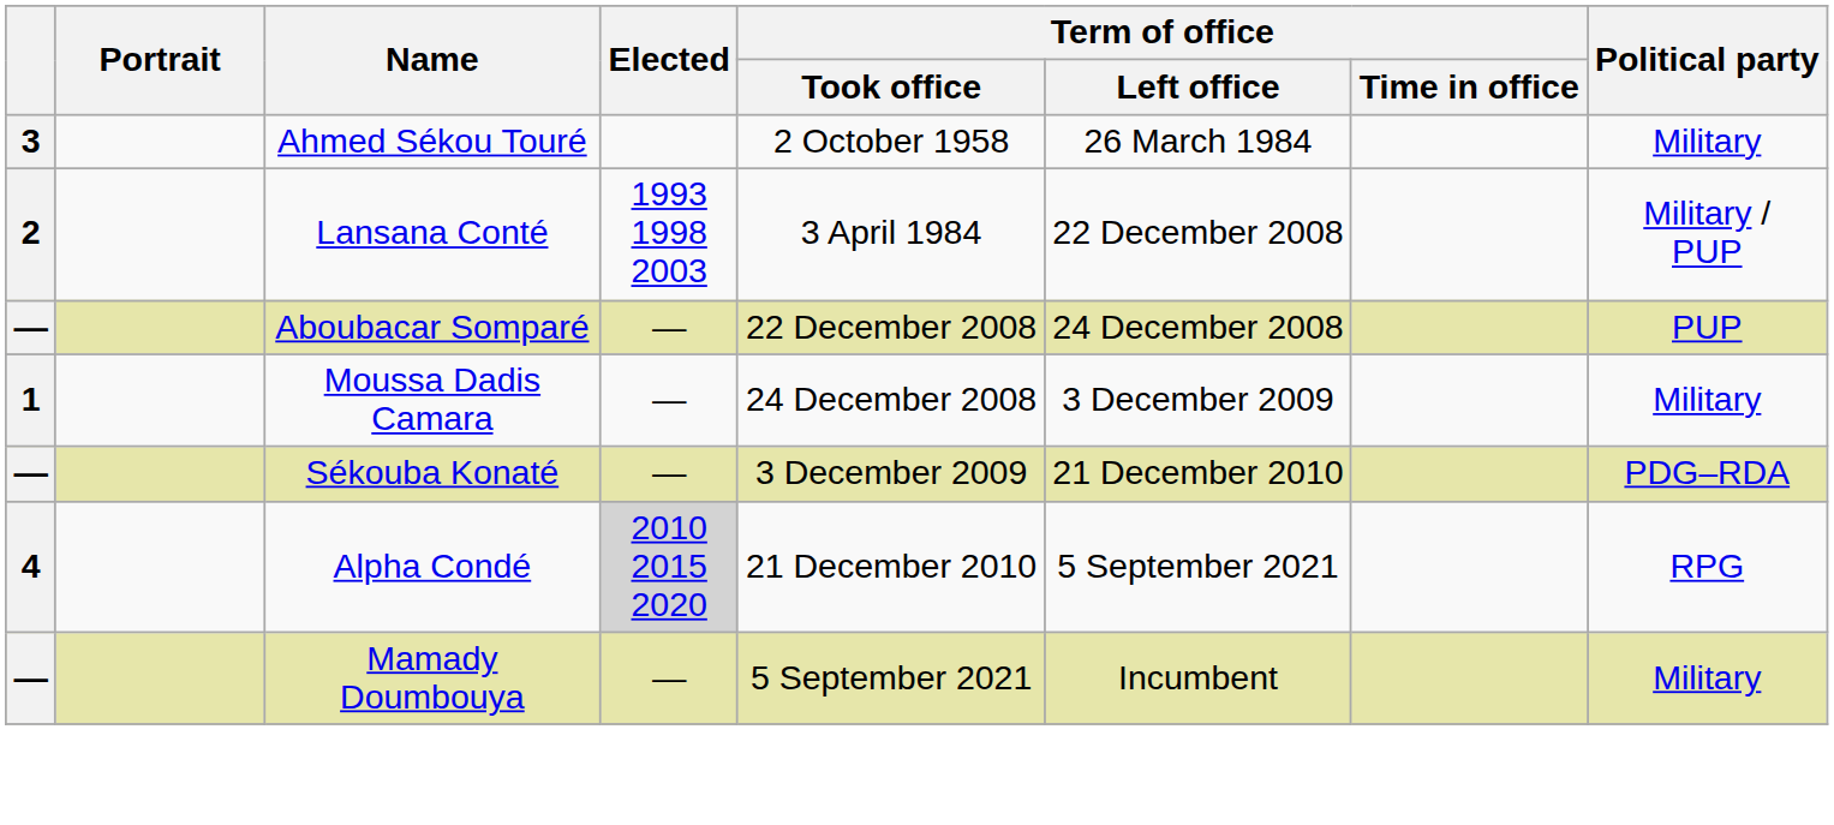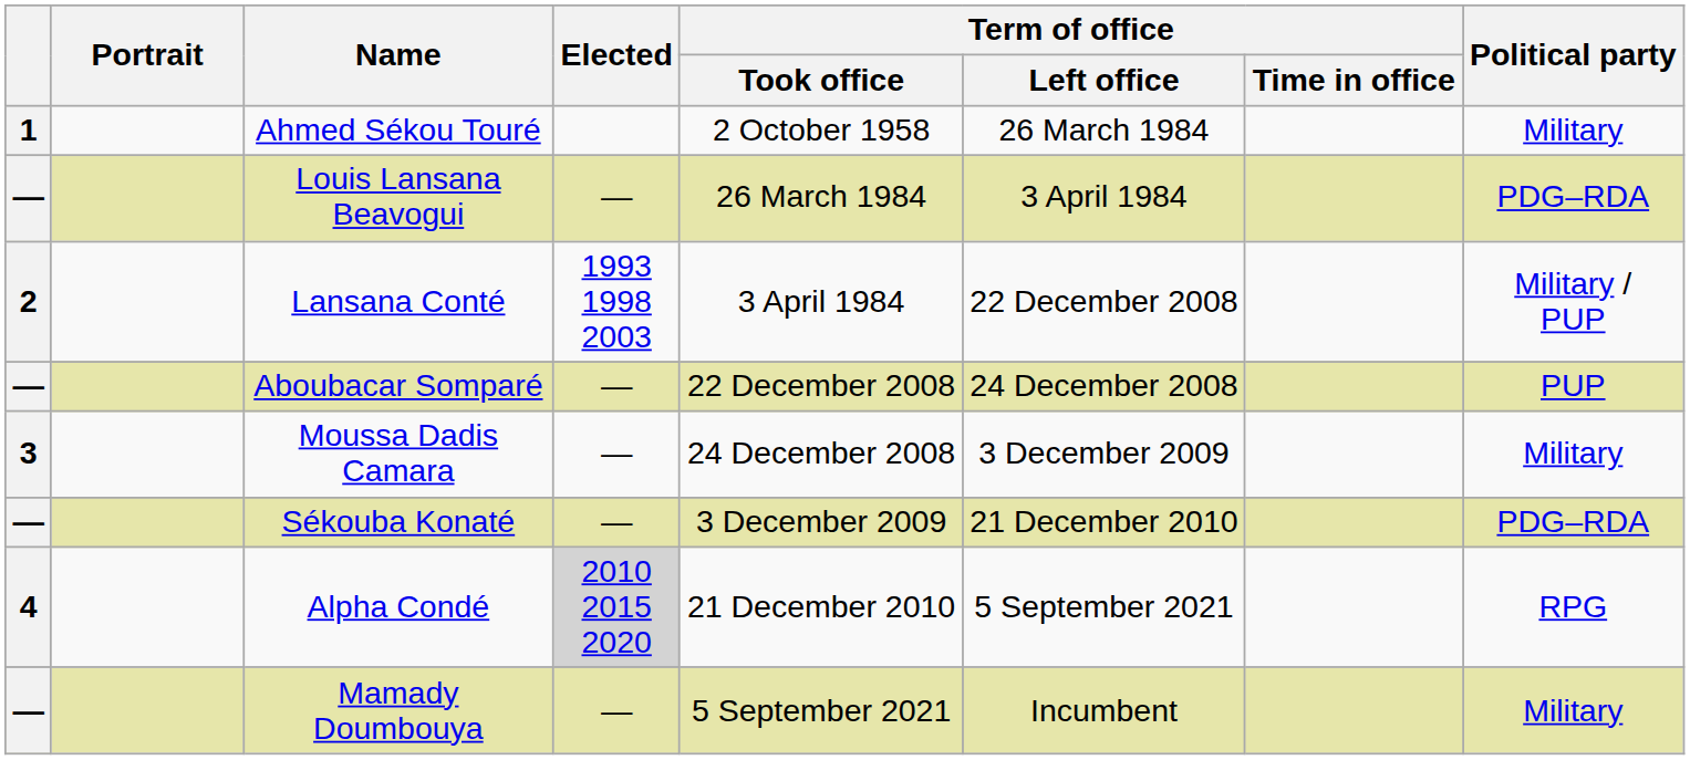Ahmed Sékou Touré | column 1: 3 -> 1
+ row: — | Louis Lansana Beavogui | — | 26 March 1984 | 3 April 1984 | PDG–RDA
Moussa Dadis Camara | column 1: 1 -> 3
